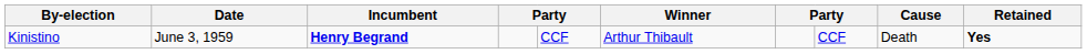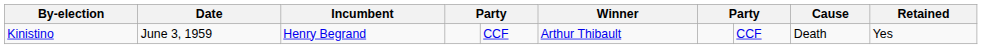Kinistino | Incumbent: bold -> normal
Kinistino | Retained: bold -> normal
